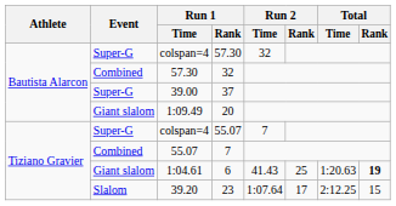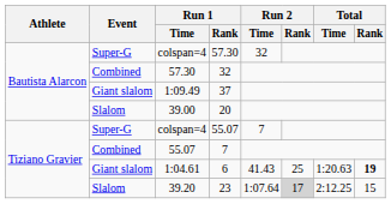37 | Event: Super-G -> Giant slalom
37 | Run 1 / Time: 39.00 -> 1:09.49
20 | Event: Giant slalom -> Slalom
20 | Run 1 / Time: 1:09.49 -> 39.00
23 | Run 2 / Rank: no background -> lightgrey background
